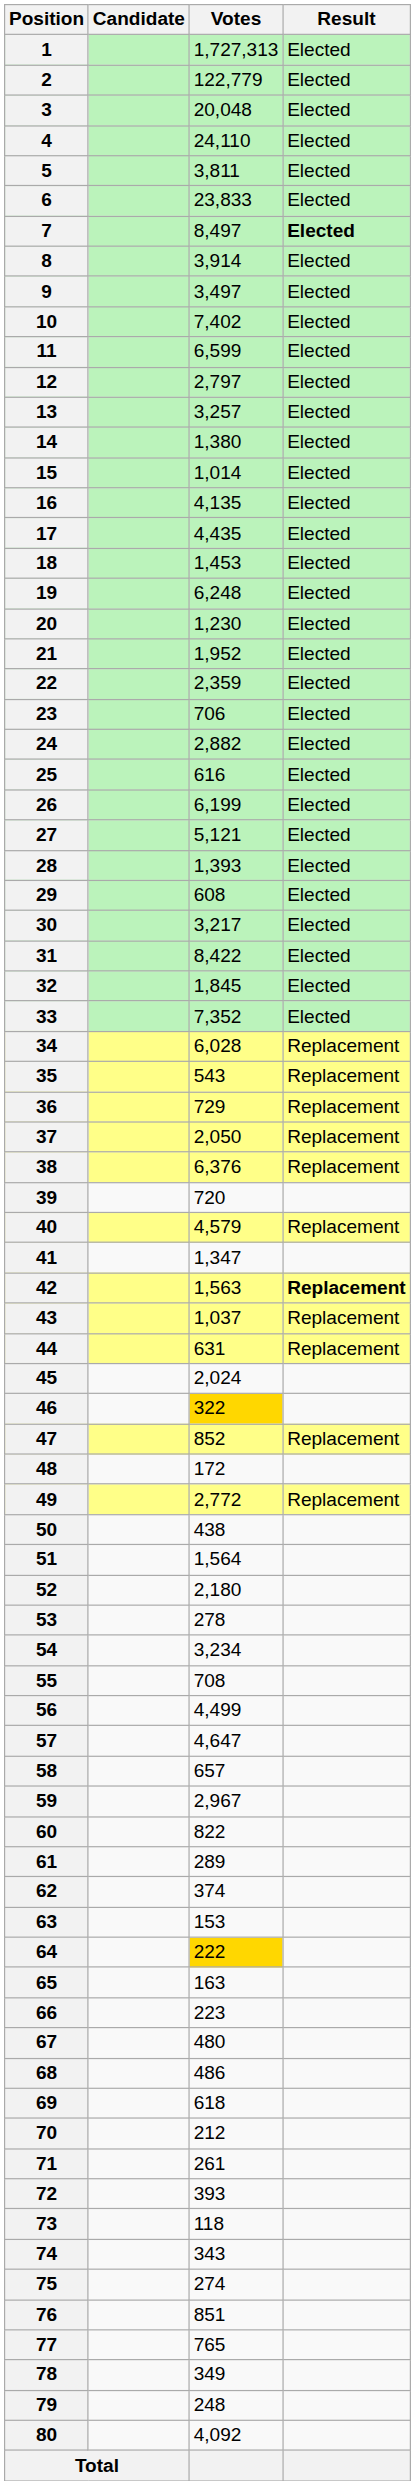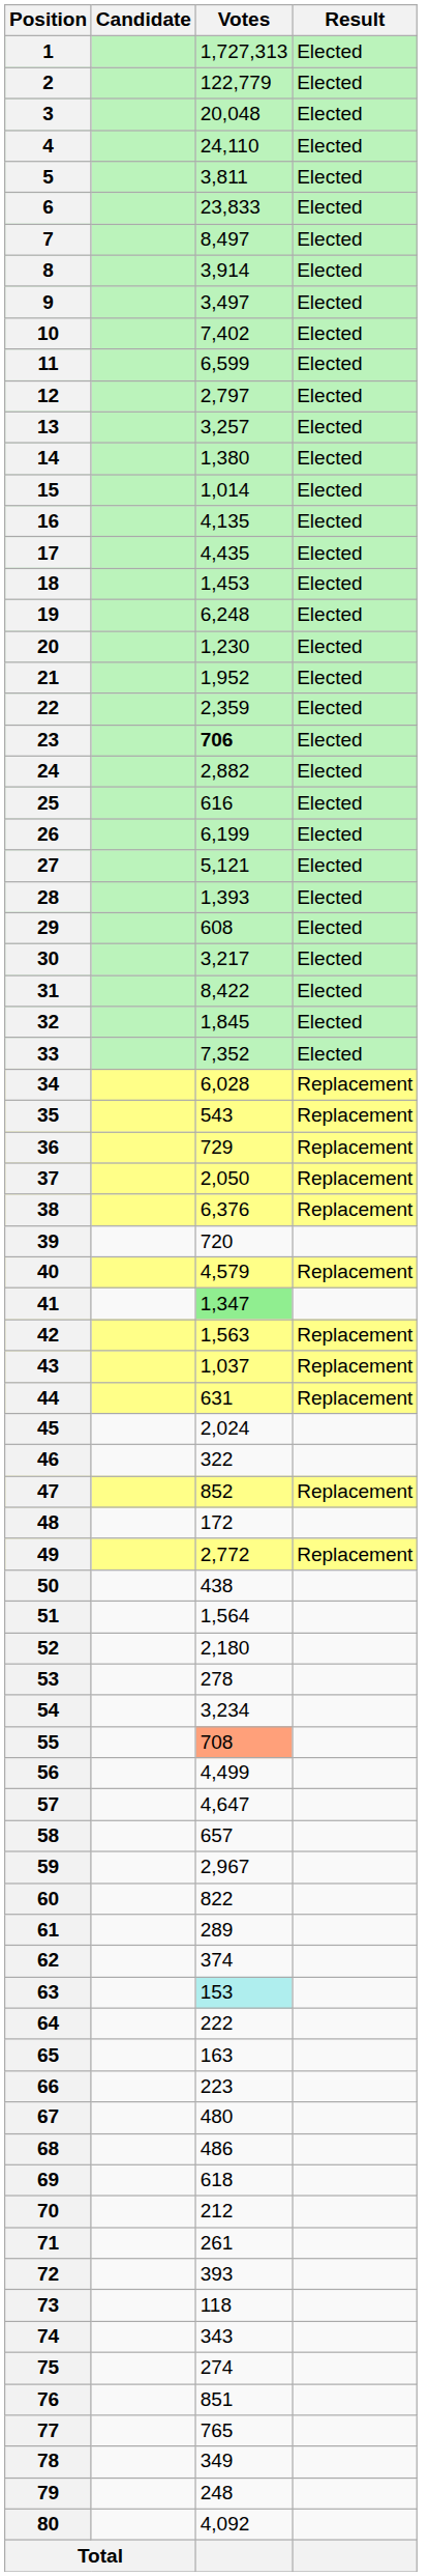7 | Result: bold -> normal
23 | Votes: normal -> bold
41 | Votes: no background -> lightgreen background
42 | Result: bold -> normal
46 | Votes: gold background -> no background
55 | Votes: no background -> lightsalmon background
63 | Votes: no background -> paleturquoise background
64 | Votes: gold background -> no background
